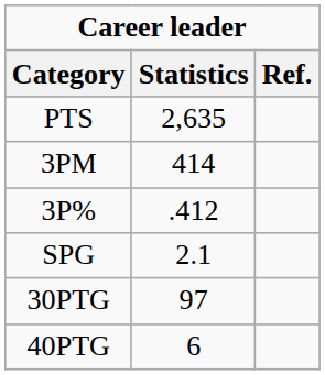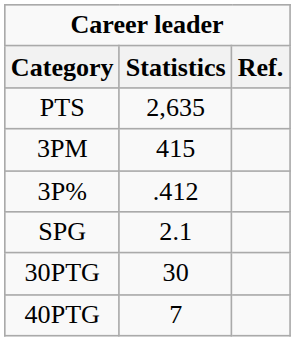3PM | Statistics: 414 -> 415
30PTG | Statistics: 97 -> 30
40PTG | Statistics: 6 -> 7
